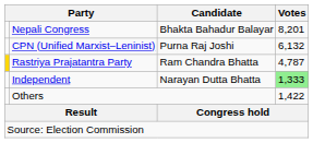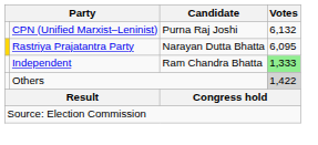- row: Nepali Congress | Bhakta Bahadur Balayar | 8,201
Rastriya Prajatantra Party | Candidate: Ram Chandra Bhatta -> Narayan Dutta Bhatta
Rastriya Prajatantra Party | Votes: 4,787 -> 6,095
Independent | Candidate: Narayan Dutta Bhatta -> Ram Chandra Bhatta
Others | Votes: no background -> lightgrey background
